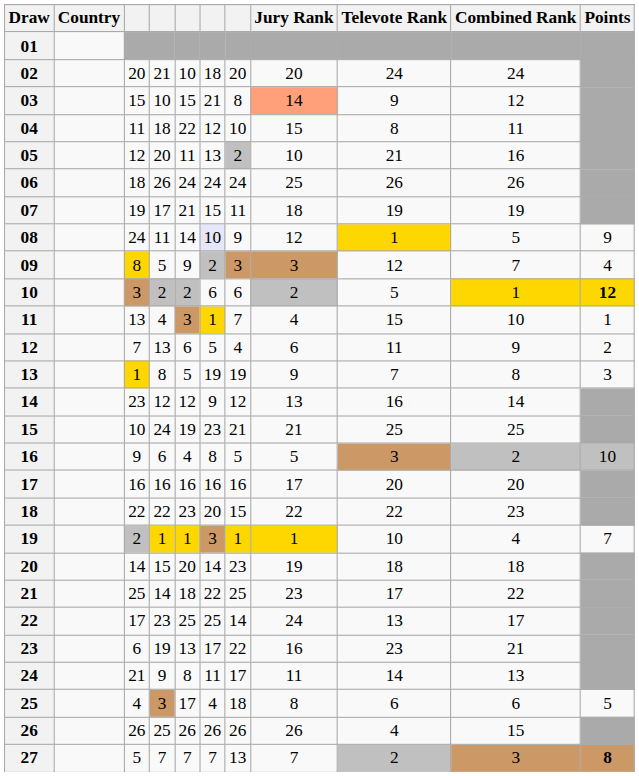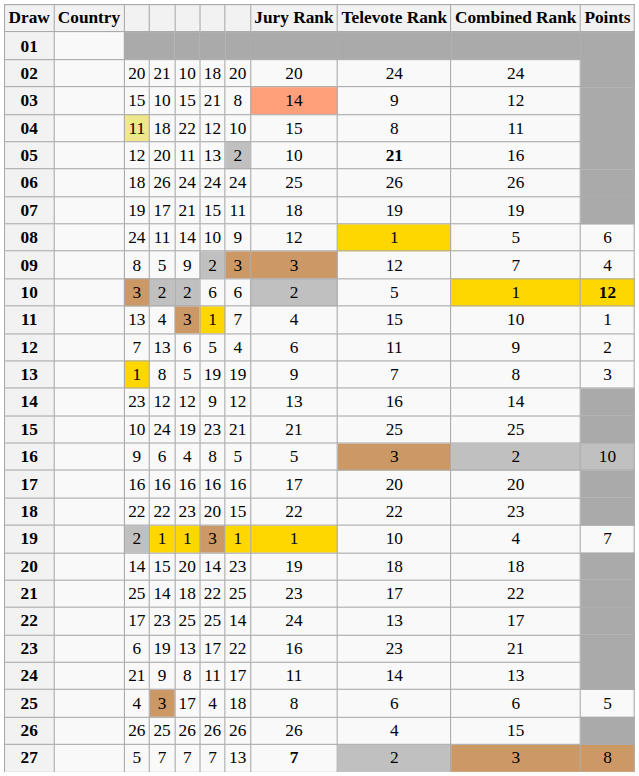04 | column 3: no background -> khaki background
05 | Televote Rank: normal -> bold
08 | column 6: lavender background -> no background
08 | Points: 9 -> 6
09 | column 3: gold background -> no background
27 | Jury Rank: normal -> bold
27 | Points: bold -> normal
